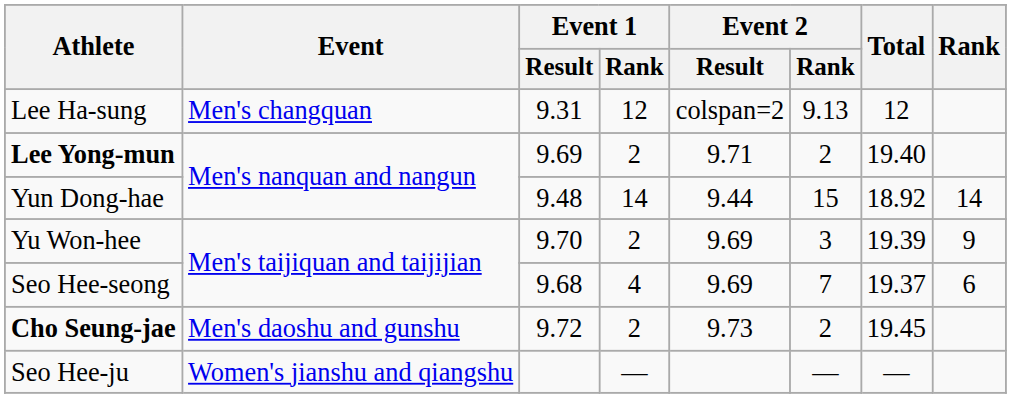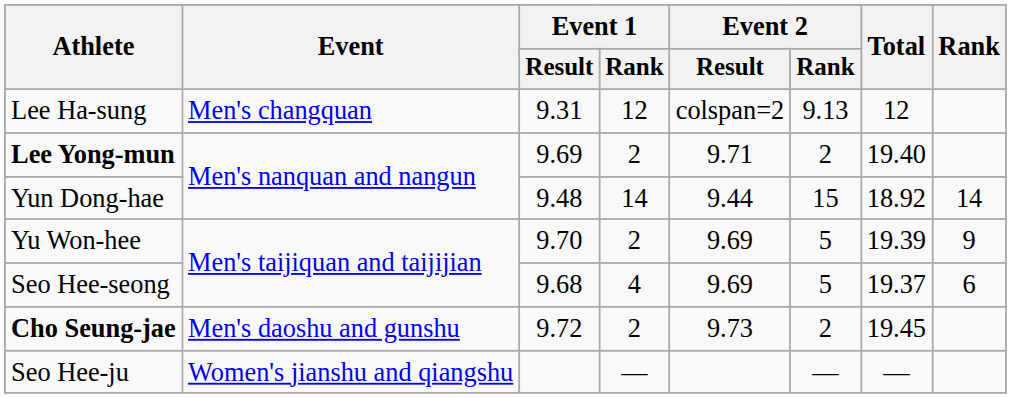Yu Won-hee | Event 2 / Rank: 3 -> 5
Seo Hee-seong | Event 2 / Rank: 7 -> 5
